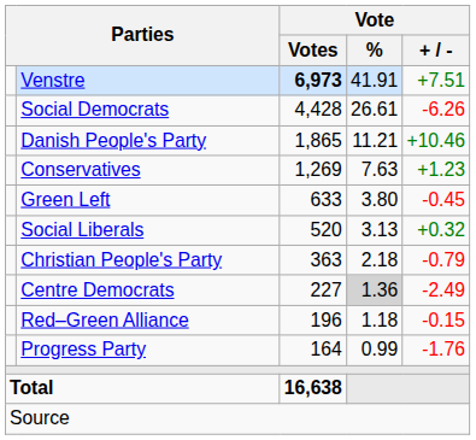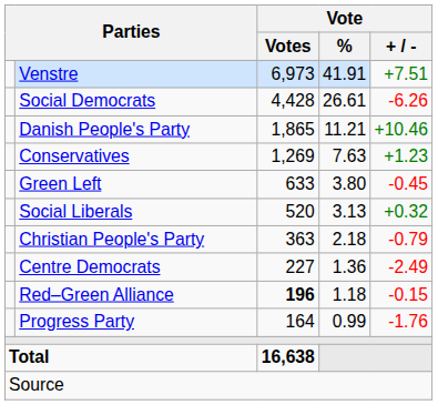Venstre | Vote / Votes: bold -> normal
Centre Democrats | Vote / %: lightgrey background -> no background
Red–Green Alliance | Vote / Votes: normal -> bold
